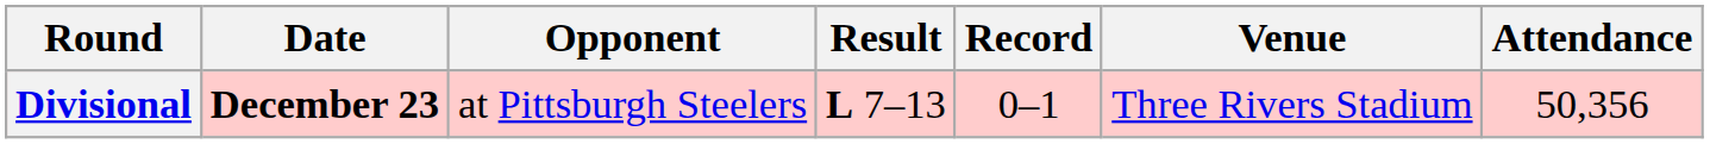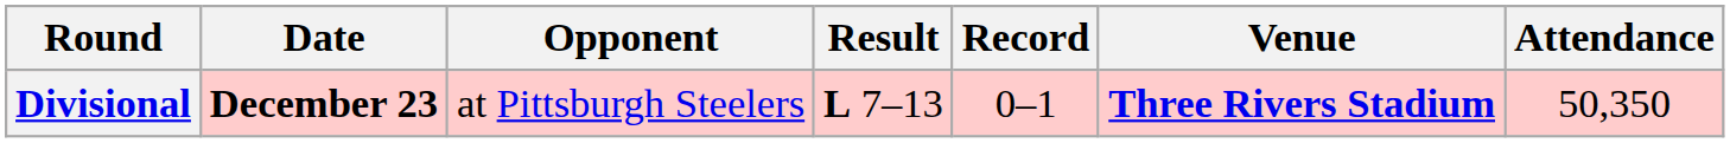Divisional | Venue: normal -> bold
Divisional | Attendance: 50,356 -> 50,350
